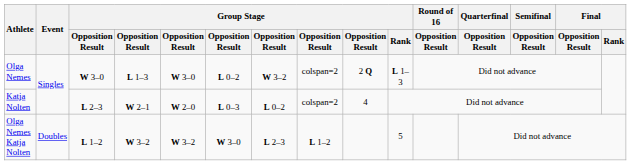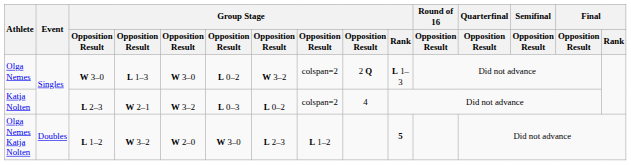Katja Nolten | column 5: W 2–0 -> W 3–2
Olga Nemes Katja Nolten | column 5: W 3–2 -> W 2–0
Olga Nemes Katja Nolten | Group Stage / Rank: normal -> bold
